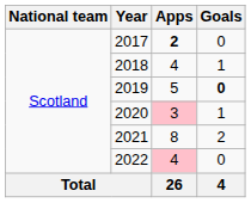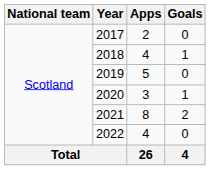2017 | Apps: bold -> normal
2019 | Goals: bold -> normal
2020 | Apps: pink background -> no background
2022 | Apps: pink background -> no background
